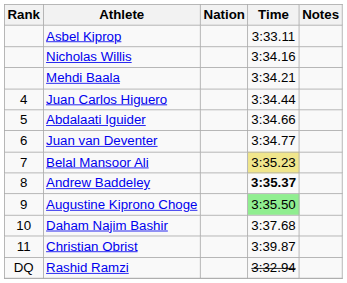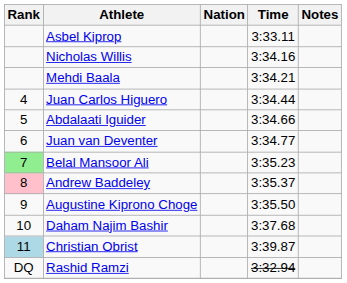Belal Mansoor Ali | Rank: no background -> lightgreen background
Belal Mansoor Ali | Time: khaki background -> no background
Andrew Baddeley | Rank: no background -> pink background
Andrew Baddeley | Time: bold -> normal
Augustine Kiprono Choge | Time: lightgreen background -> no background
Christian Obrist | Rank: no background -> lightblue background
